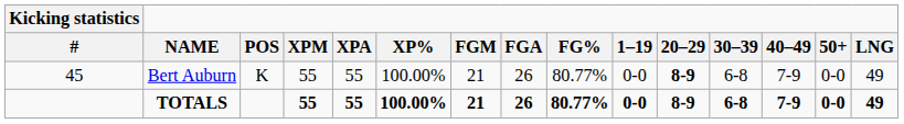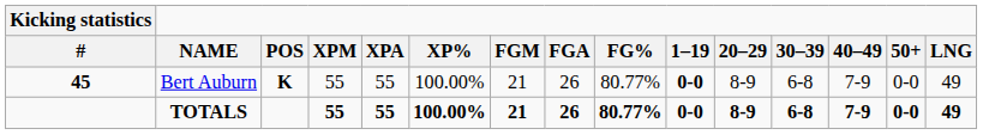Bert Auburn | Kicking statistics / #: normal -> bold
Bert Auburn | POS: normal -> bold
Bert Auburn | 1–19: normal -> bold
Bert Auburn | 20–29: bold -> normal
